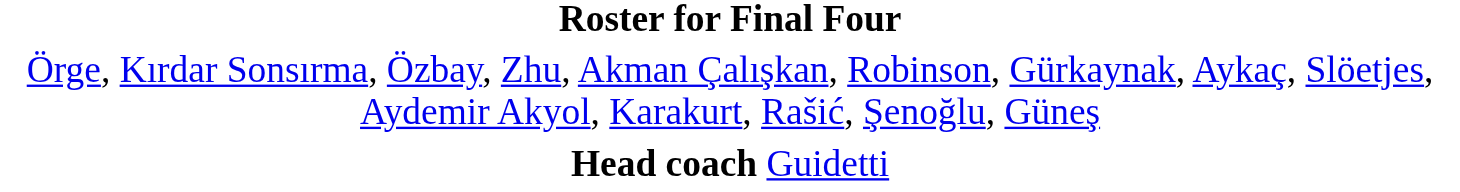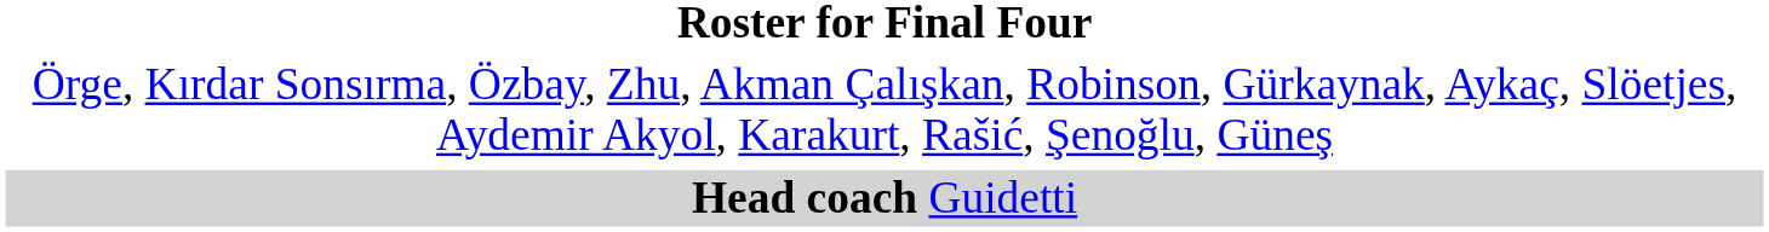row 3 | column 1: no background -> lightgrey background
